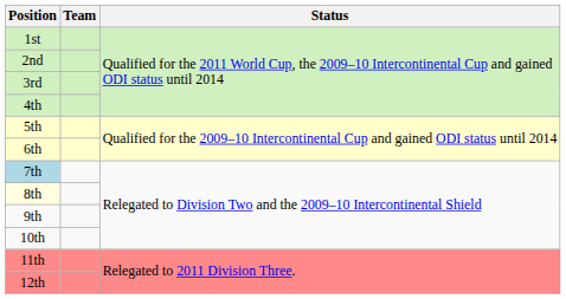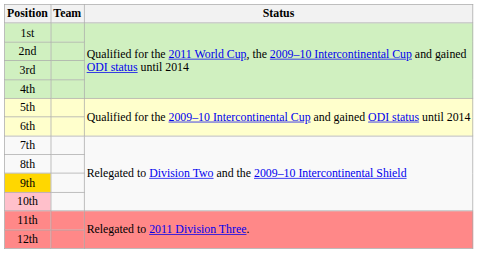7th | Position: lightblue background -> no background
8th | Position: lightyellow background -> no background
9th | Position: no background -> gold background
10th | Position: no background -> pink background
